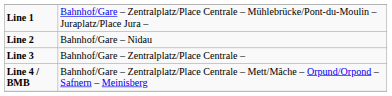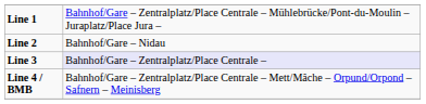Line 3 | column 2: no background -> lavender background
